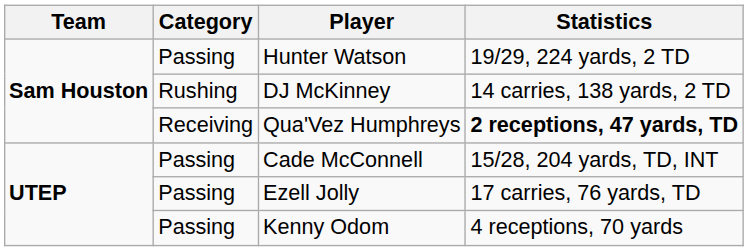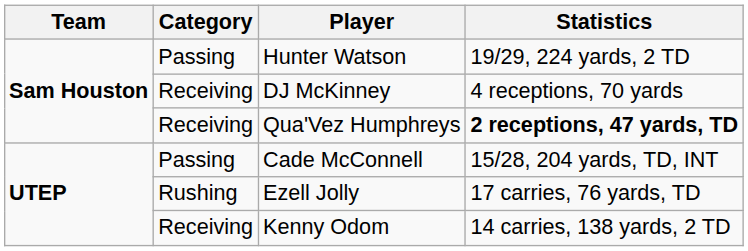DJ McKinney | Category: Rushing -> Receiving
DJ McKinney | Statistics: 14 carries, 138 yards, 2 TD -> 4 receptions, 70 yards
Ezell Jolly | Category: Passing -> Rushing
Kenny Odom | Category: Passing -> Receiving
Kenny Odom | Statistics: 4 receptions, 70 yards -> 14 carries, 138 yards, 2 TD
